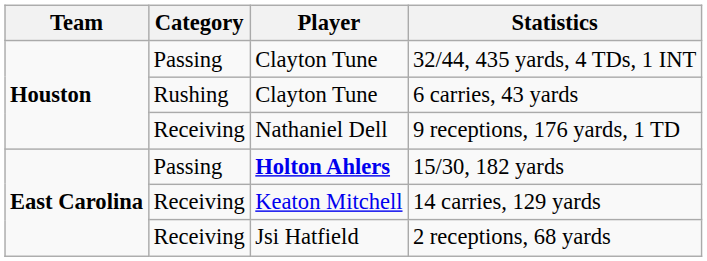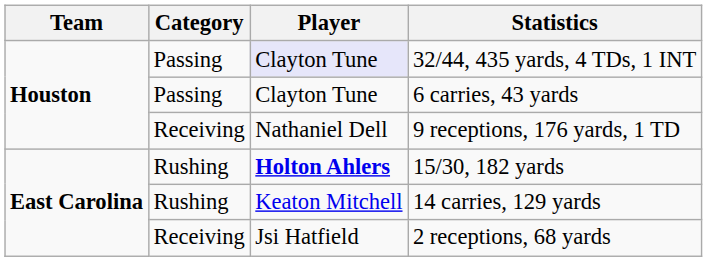32/44, 435 yards, 4 TDs, 1 INT | Player: no background -> lavender background
6 carries, 43 yards | Category: Rushing -> Passing
15/30, 182 yards | Category: Passing -> Rushing
14 carries, 129 yards | Category: Receiving -> Rushing
